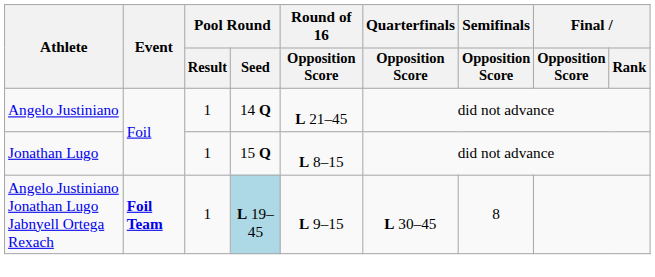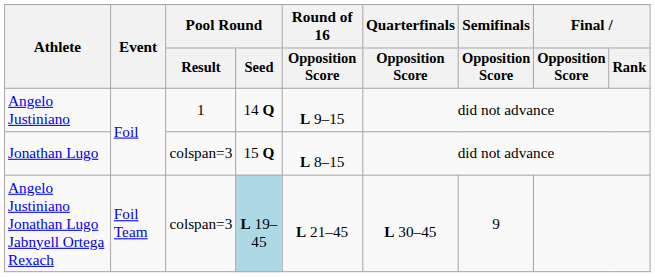Angelo Justiniano | Round of 16 / Opposition Score: L 21–45 -> L 9–15
Jonathan Lugo | Pool Round / Result: 1 -> colspan=3
Angelo Justiniano Jonathan Lugo Jabnyell Ortega Rexach | Event: bold -> normal
Angelo Justiniano Jonathan Lugo Jabnyell Ortega Rexach | Pool Round / Result: 1 -> colspan=3
Angelo Justiniano Jonathan Lugo Jabnyell Ortega Rexach | Round of 16 / Opposition Score: L 9–15 -> L 21–45
Angelo Justiniano Jonathan Lugo Jabnyell Ortega Rexach | Semifinals / Opposition Score: 8 -> 9
